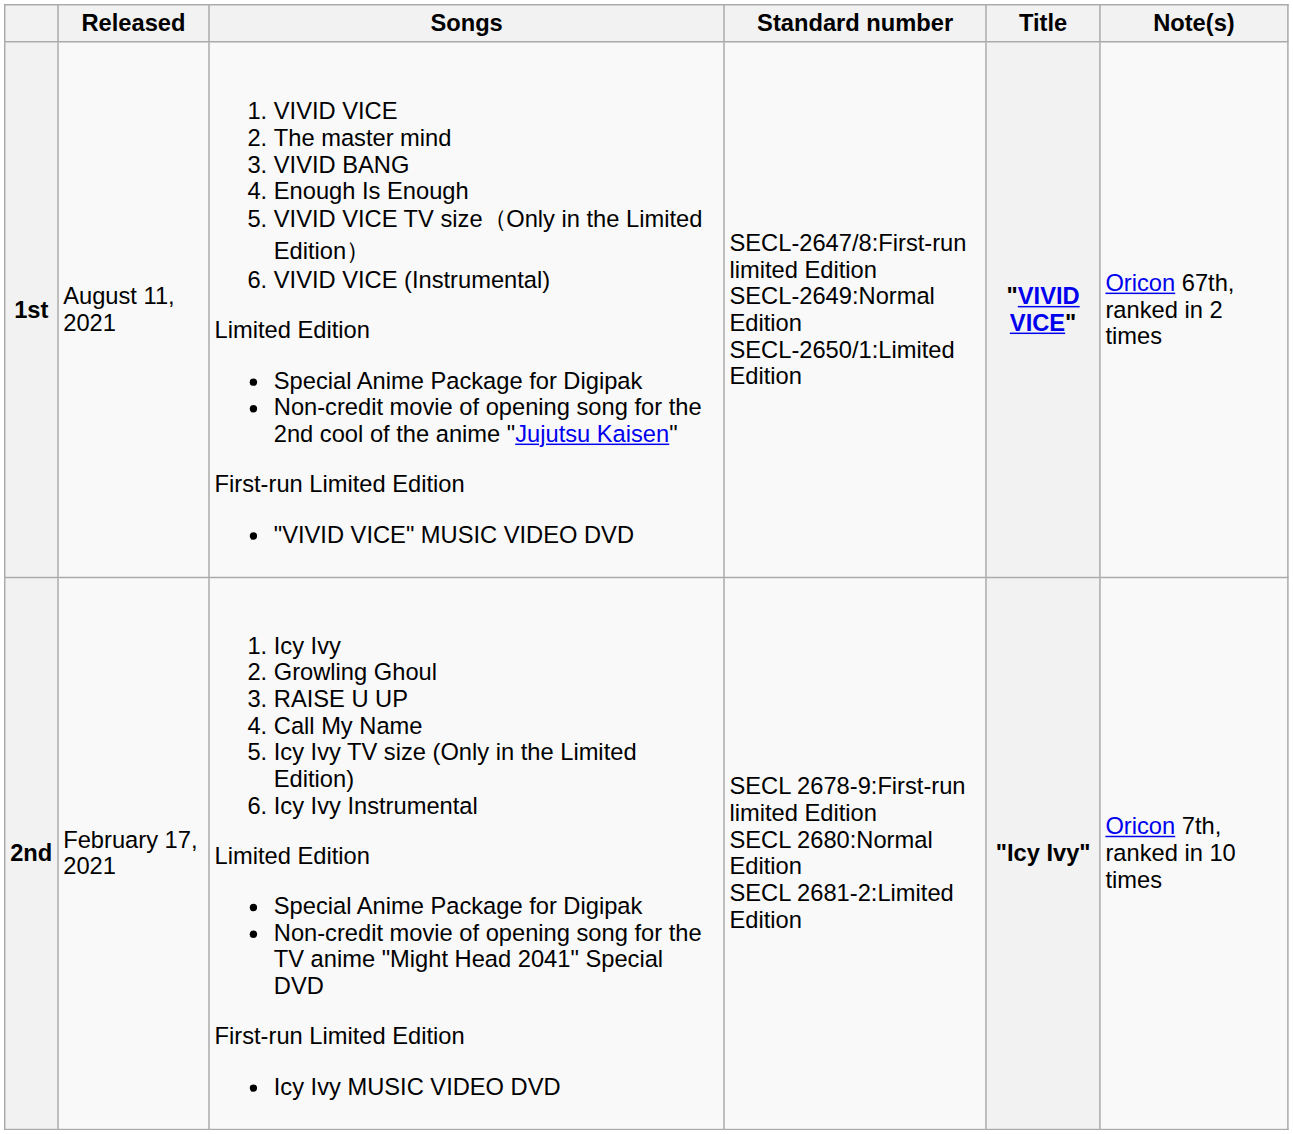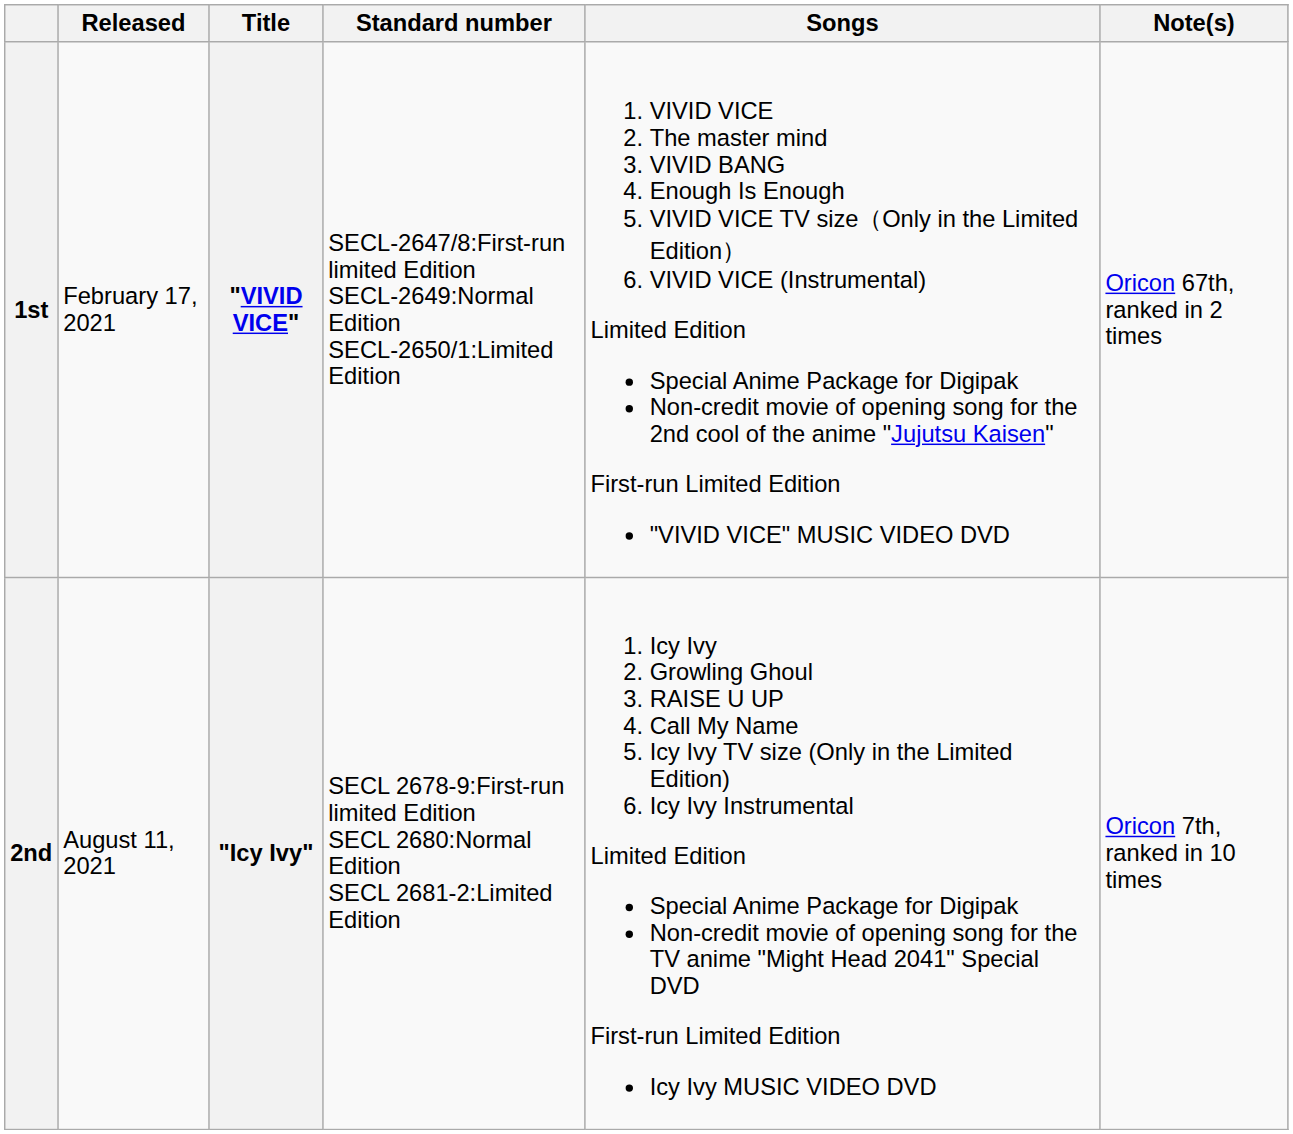columns swapped: Title <-> Songs
1st | Released: August 11, 2021 -> February 17, 2021
2nd | Released: February 17, 2021 -> August 11, 2021
